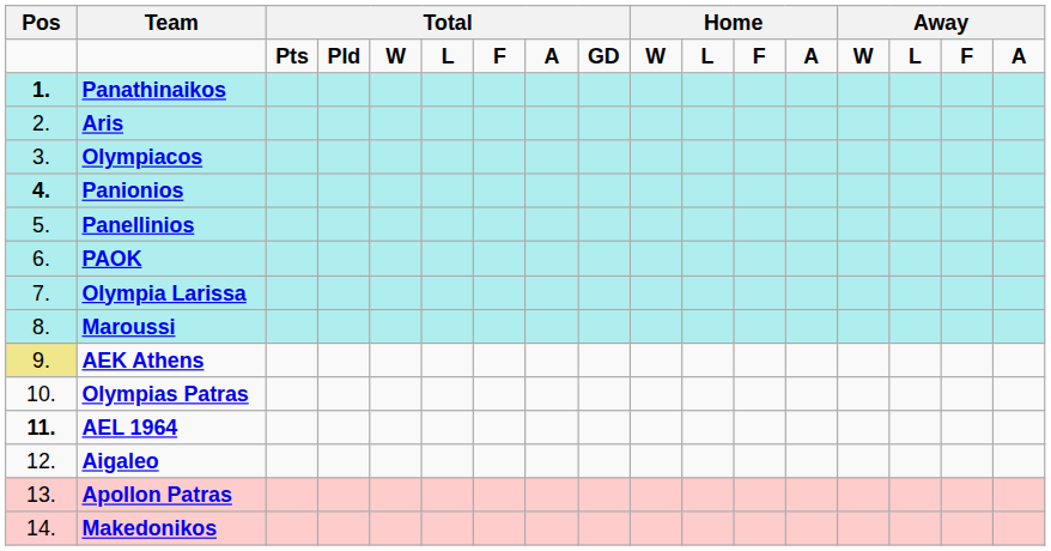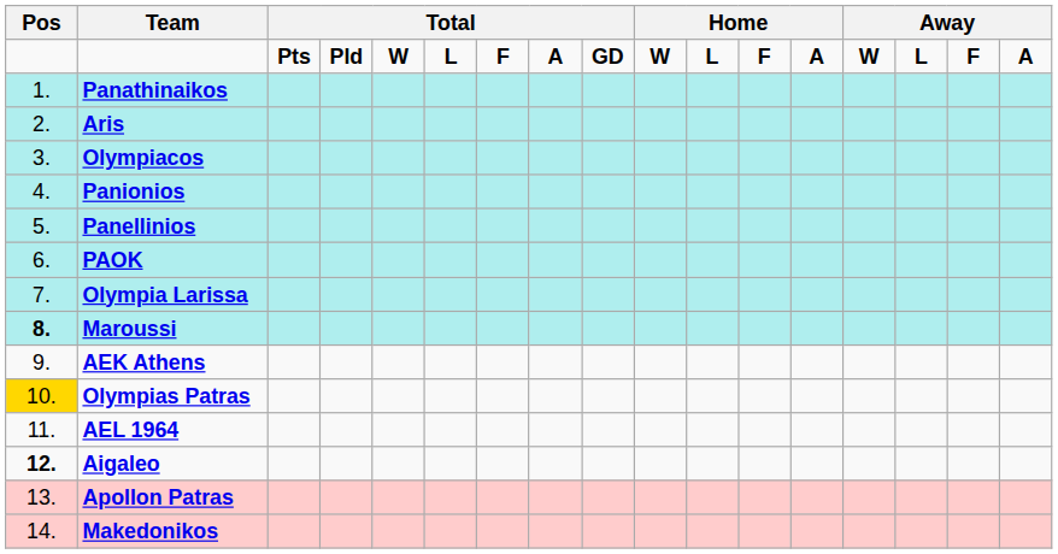Panathinaikos | Pos: bold -> normal
Panionios | Pos: bold -> normal
Maroussi | Pos: normal -> bold
AEK Athens | Pos: khaki background -> no background
Olympias Patras | Pos: no background -> gold background
AEL 1964 | Pos: bold -> normal
Aigaleo | Pos: normal -> bold
